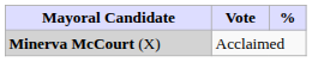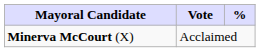Minerva McCourt (X) | Mayoral Candidate: lightgrey background -> no background
